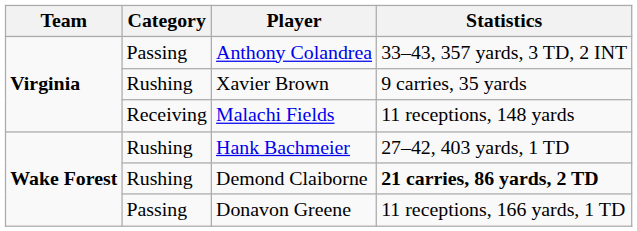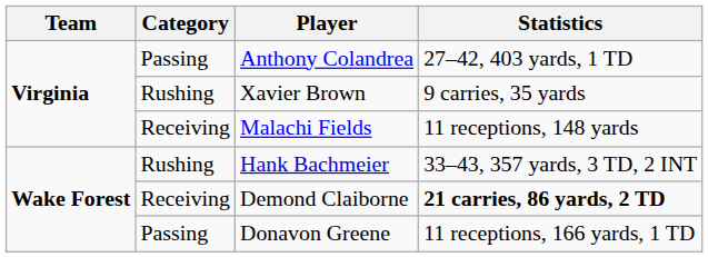Anthony Colandrea | Statistics: 33–43, 357 yards, 3 TD, 2 INT -> 27–42, 403 yards, 1 TD
Hank Bachmeier | Statistics: 27–42, 403 yards, 1 TD -> 33–43, 357 yards, 3 TD, 2 INT
Demond Claiborne | Category: Rushing -> Receiving
